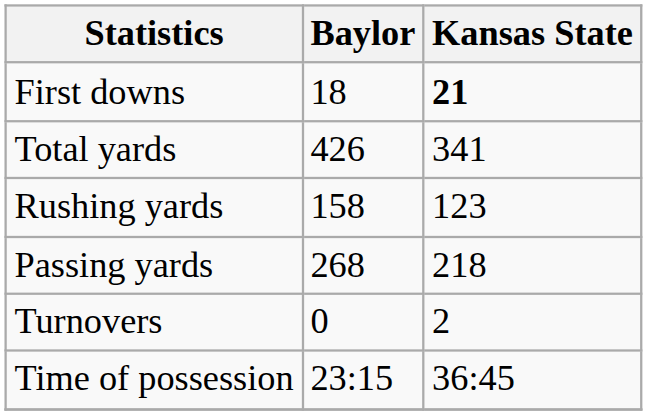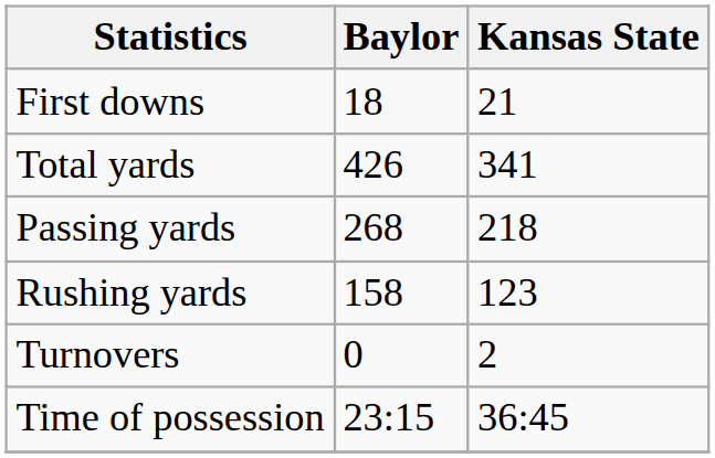First downs | Kansas State: bold -> normal
rows swapped: Rushing yards <-> Passing yards
